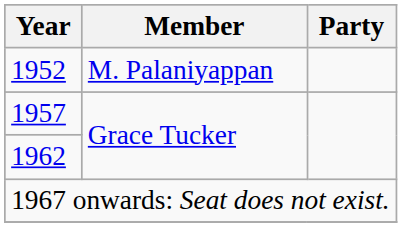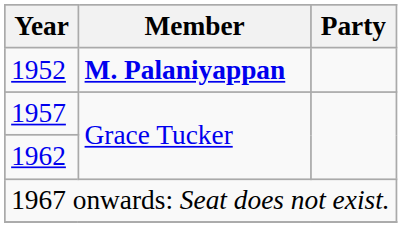1952 | Member: normal -> bold
